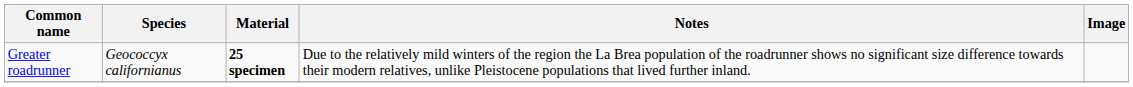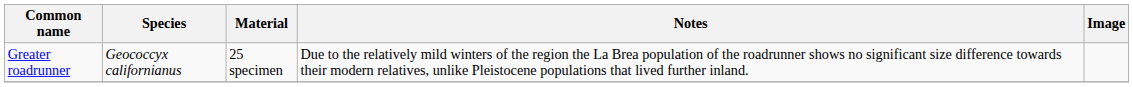Greater roadrunner | Material: bold -> normal
